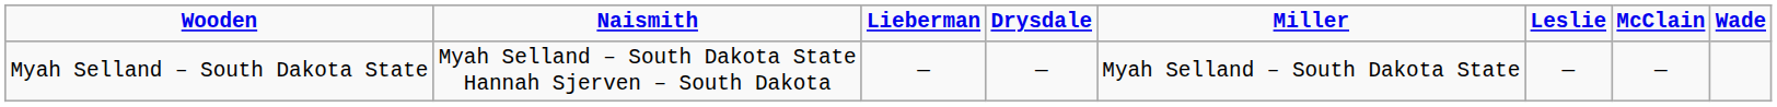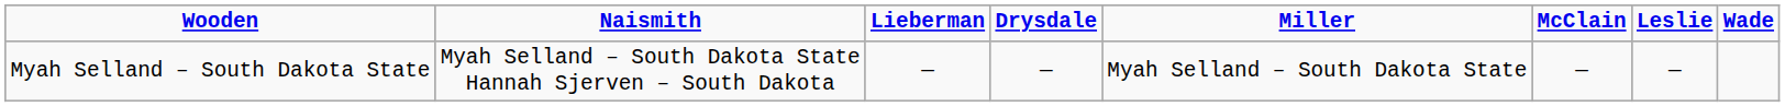columns swapped: McClain <-> Leslie
